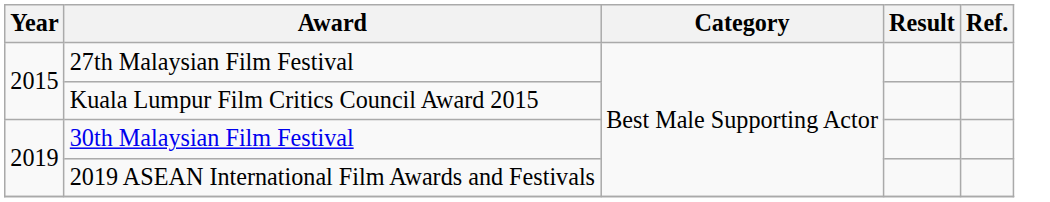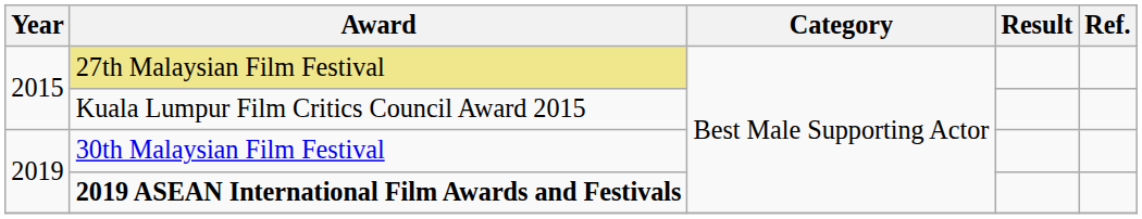27th Malaysian Film Festival | Award: no background -> khaki background
2019 ASEAN International Film Awards and Festivals | Award: normal -> bold
